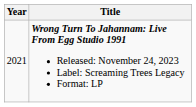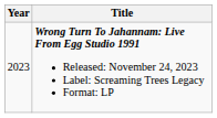row 2 | Year: 2021 -> 2023
